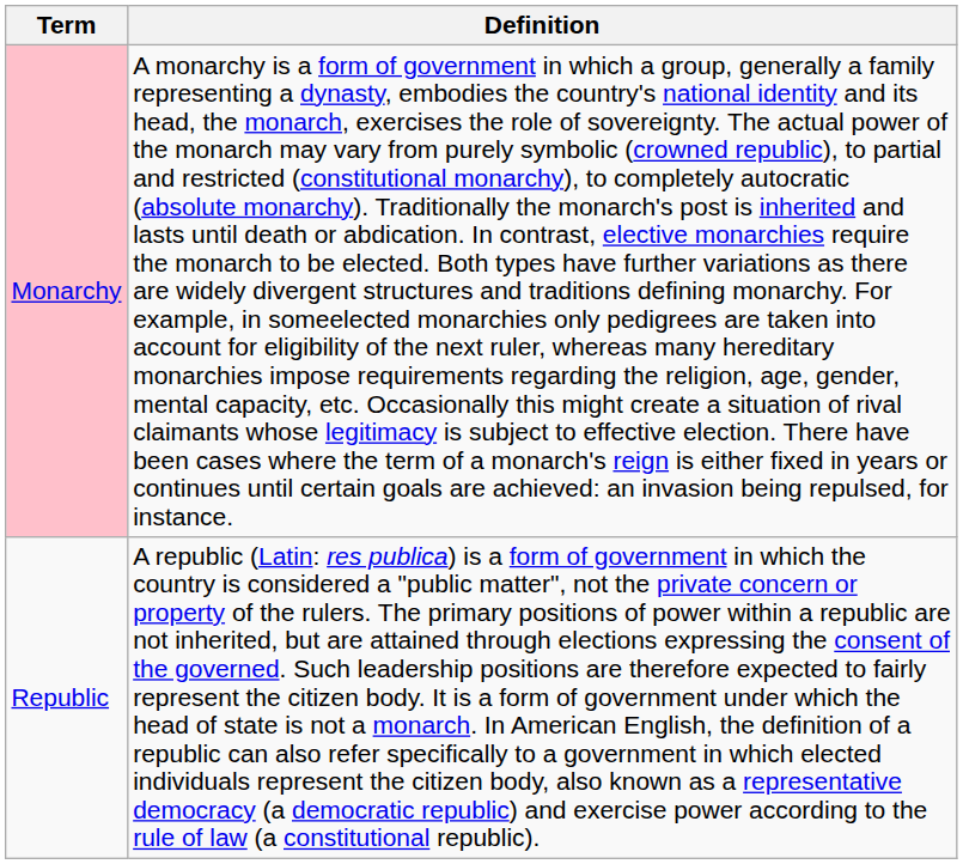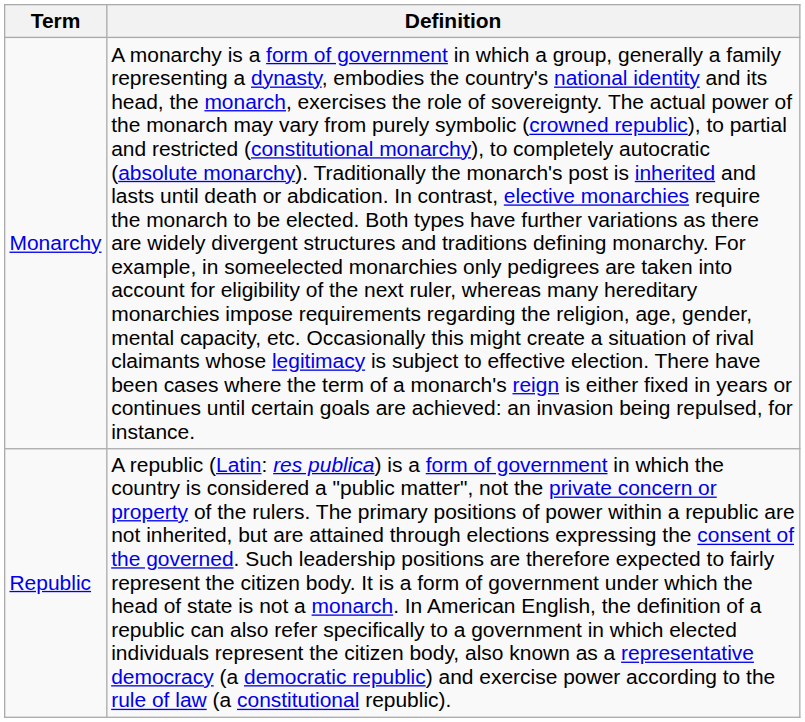Monarchy | Term: pink background -> no background
